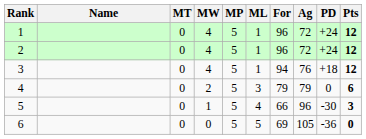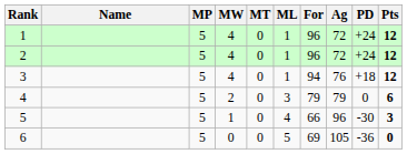columns swapped: MP <-> MT
